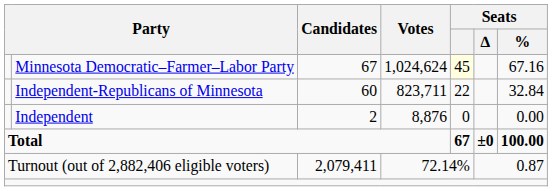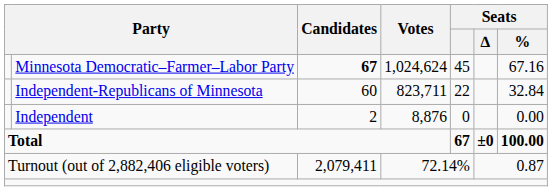Minnesota Democratic–Farmer–Labor Party | Candidates: normal -> bold
Minnesota Democratic–Farmer–Labor Party | Seats: lightyellow background -> no background
